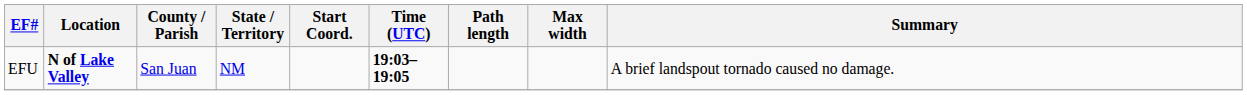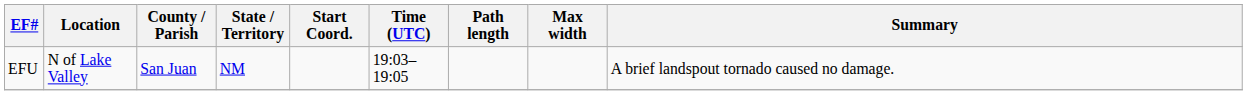EFU | Location: bold -> normal
EFU | Time (UTC): bold -> normal
